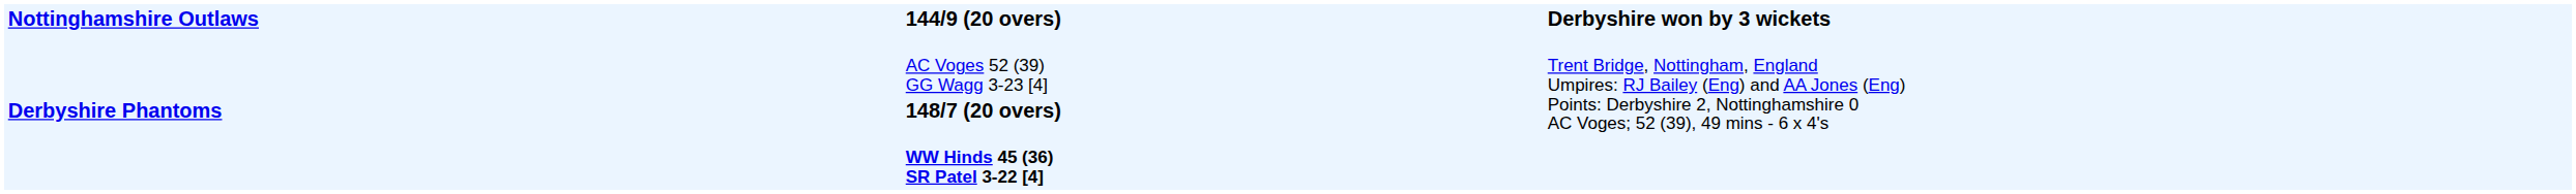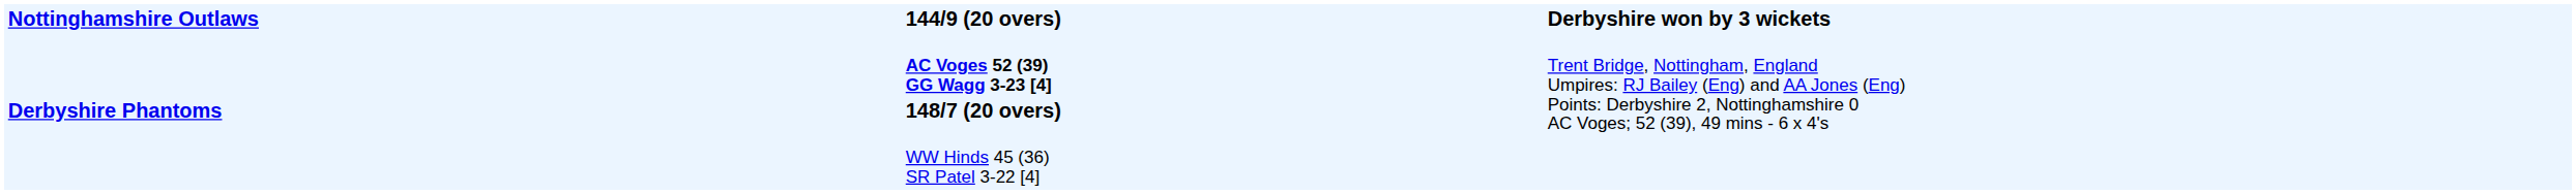AC Voges 52 (39) GG Wagg 3-23 [4] | 144/9 (20 overs): normal -> bold
WW Hinds 45 (36) SR Patel 3-22 [4] | 144/9 (20 overs): bold -> normal
